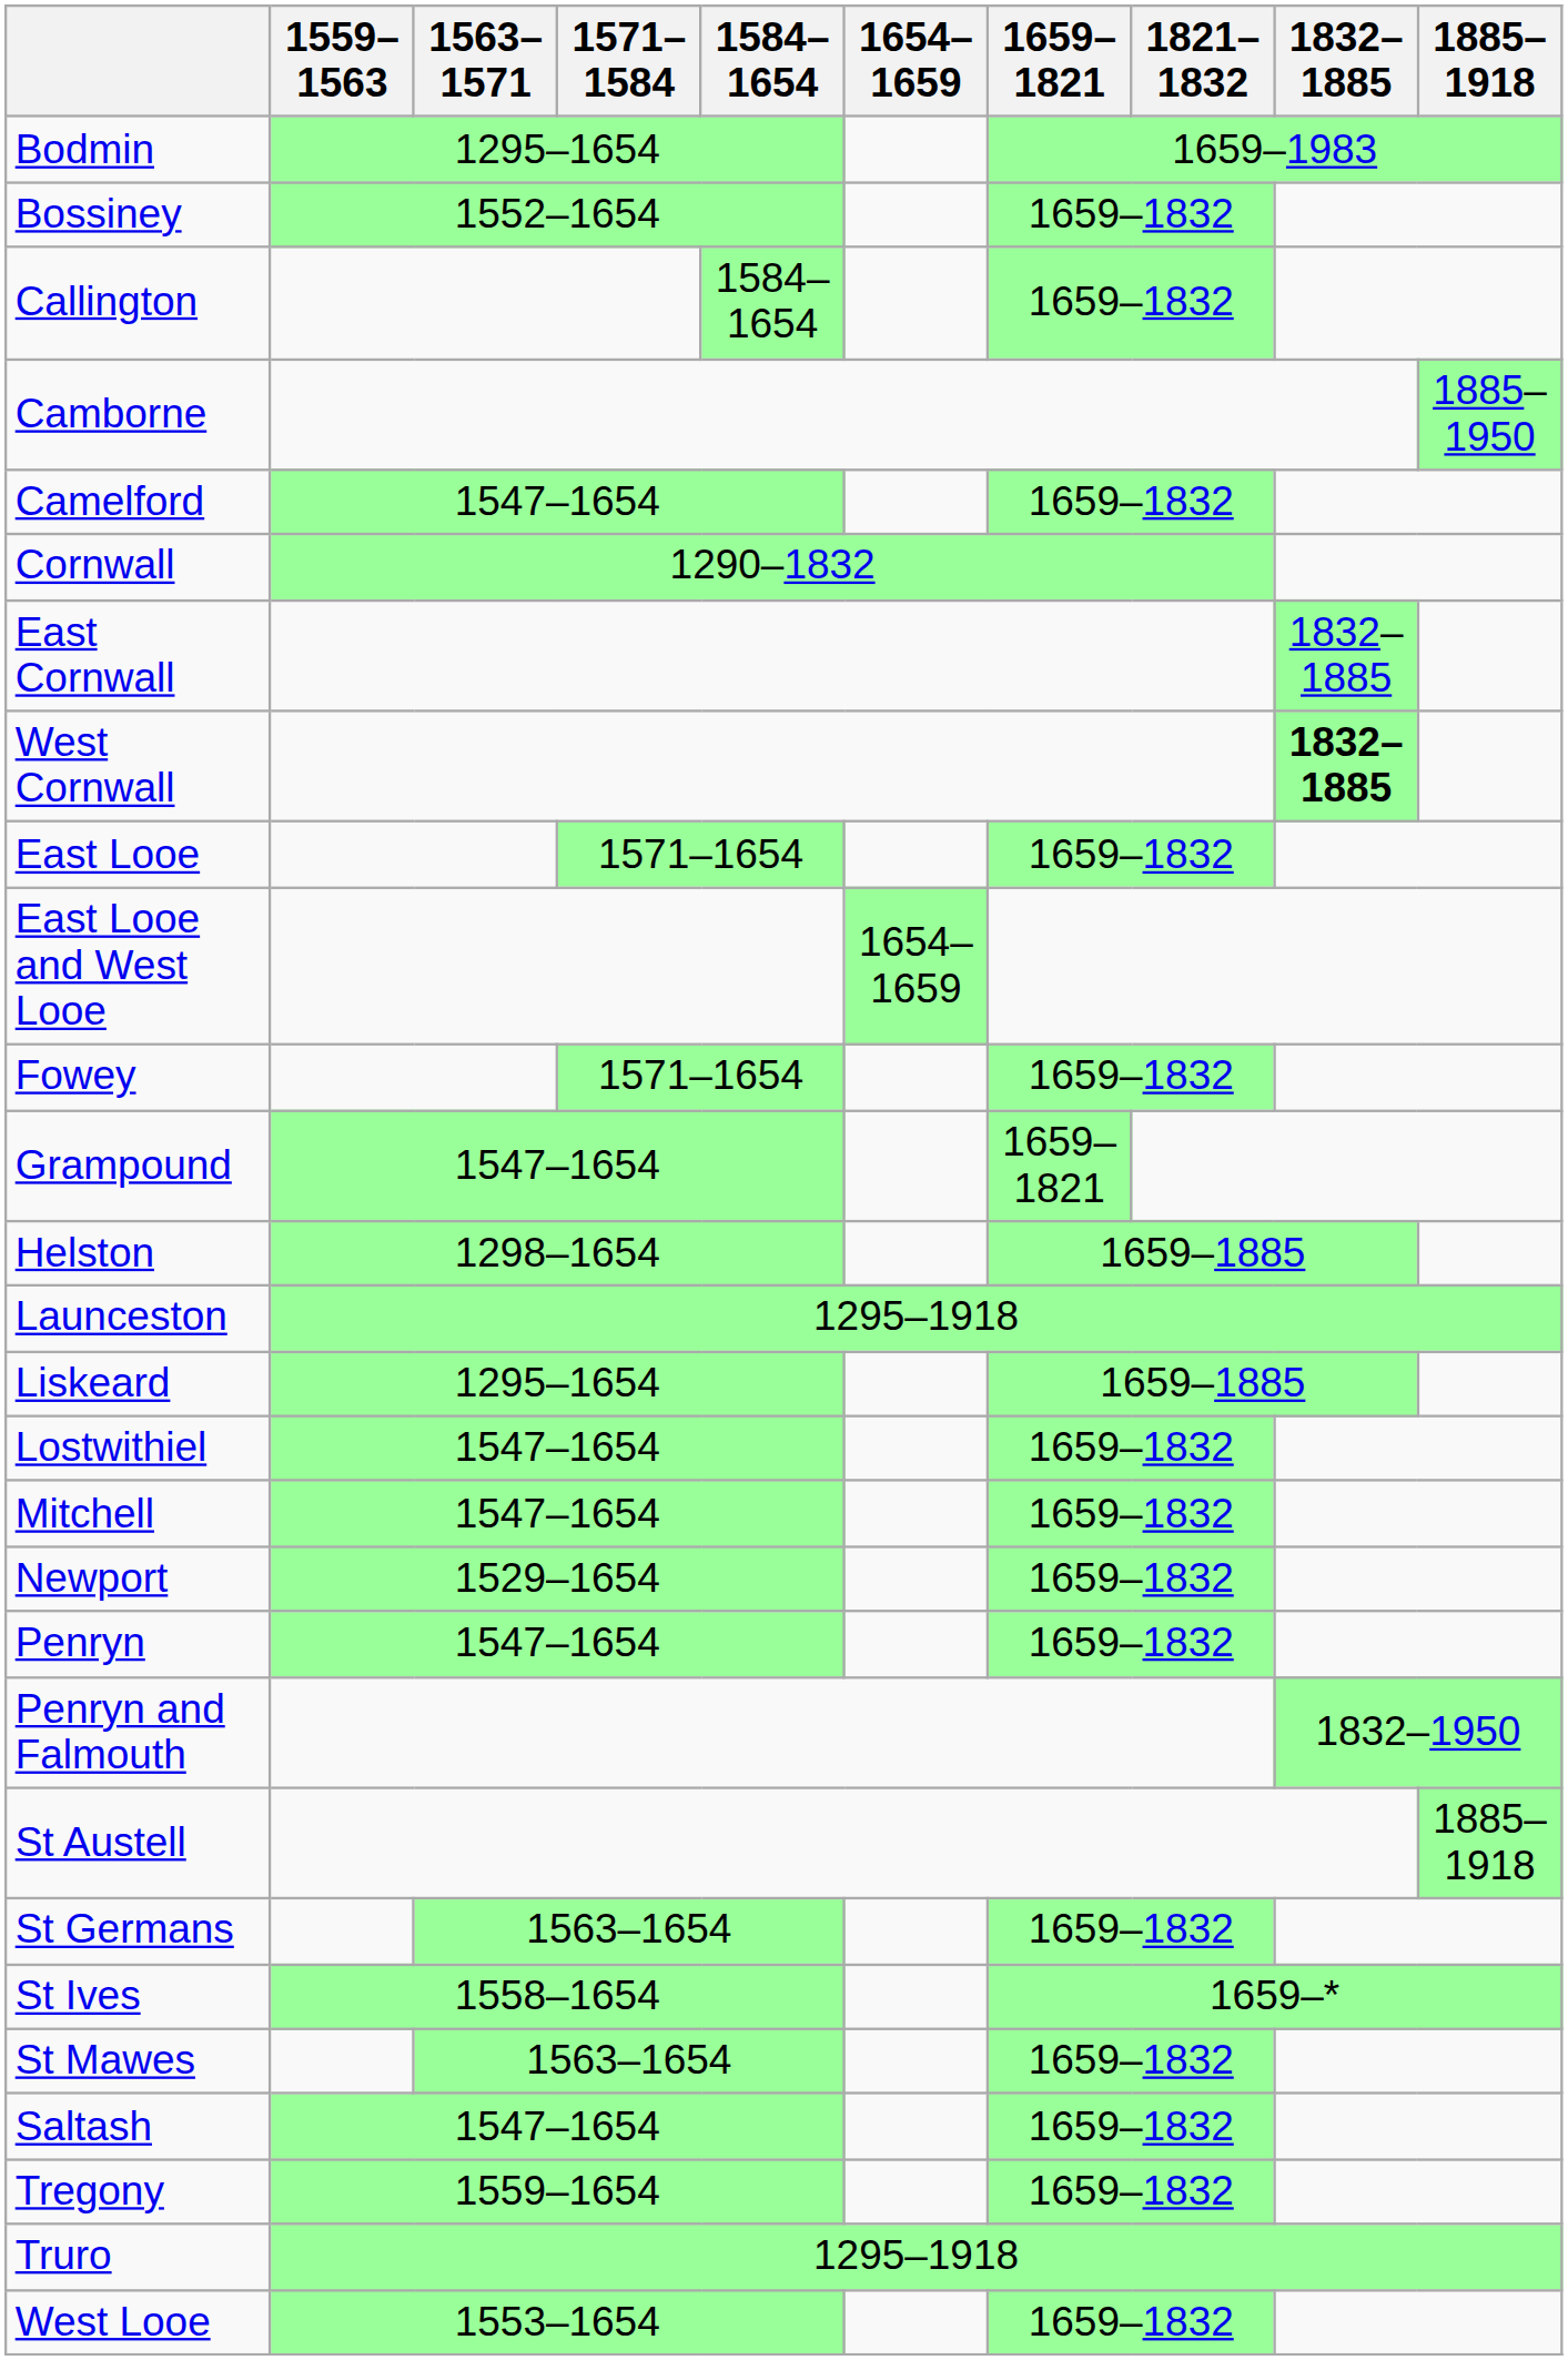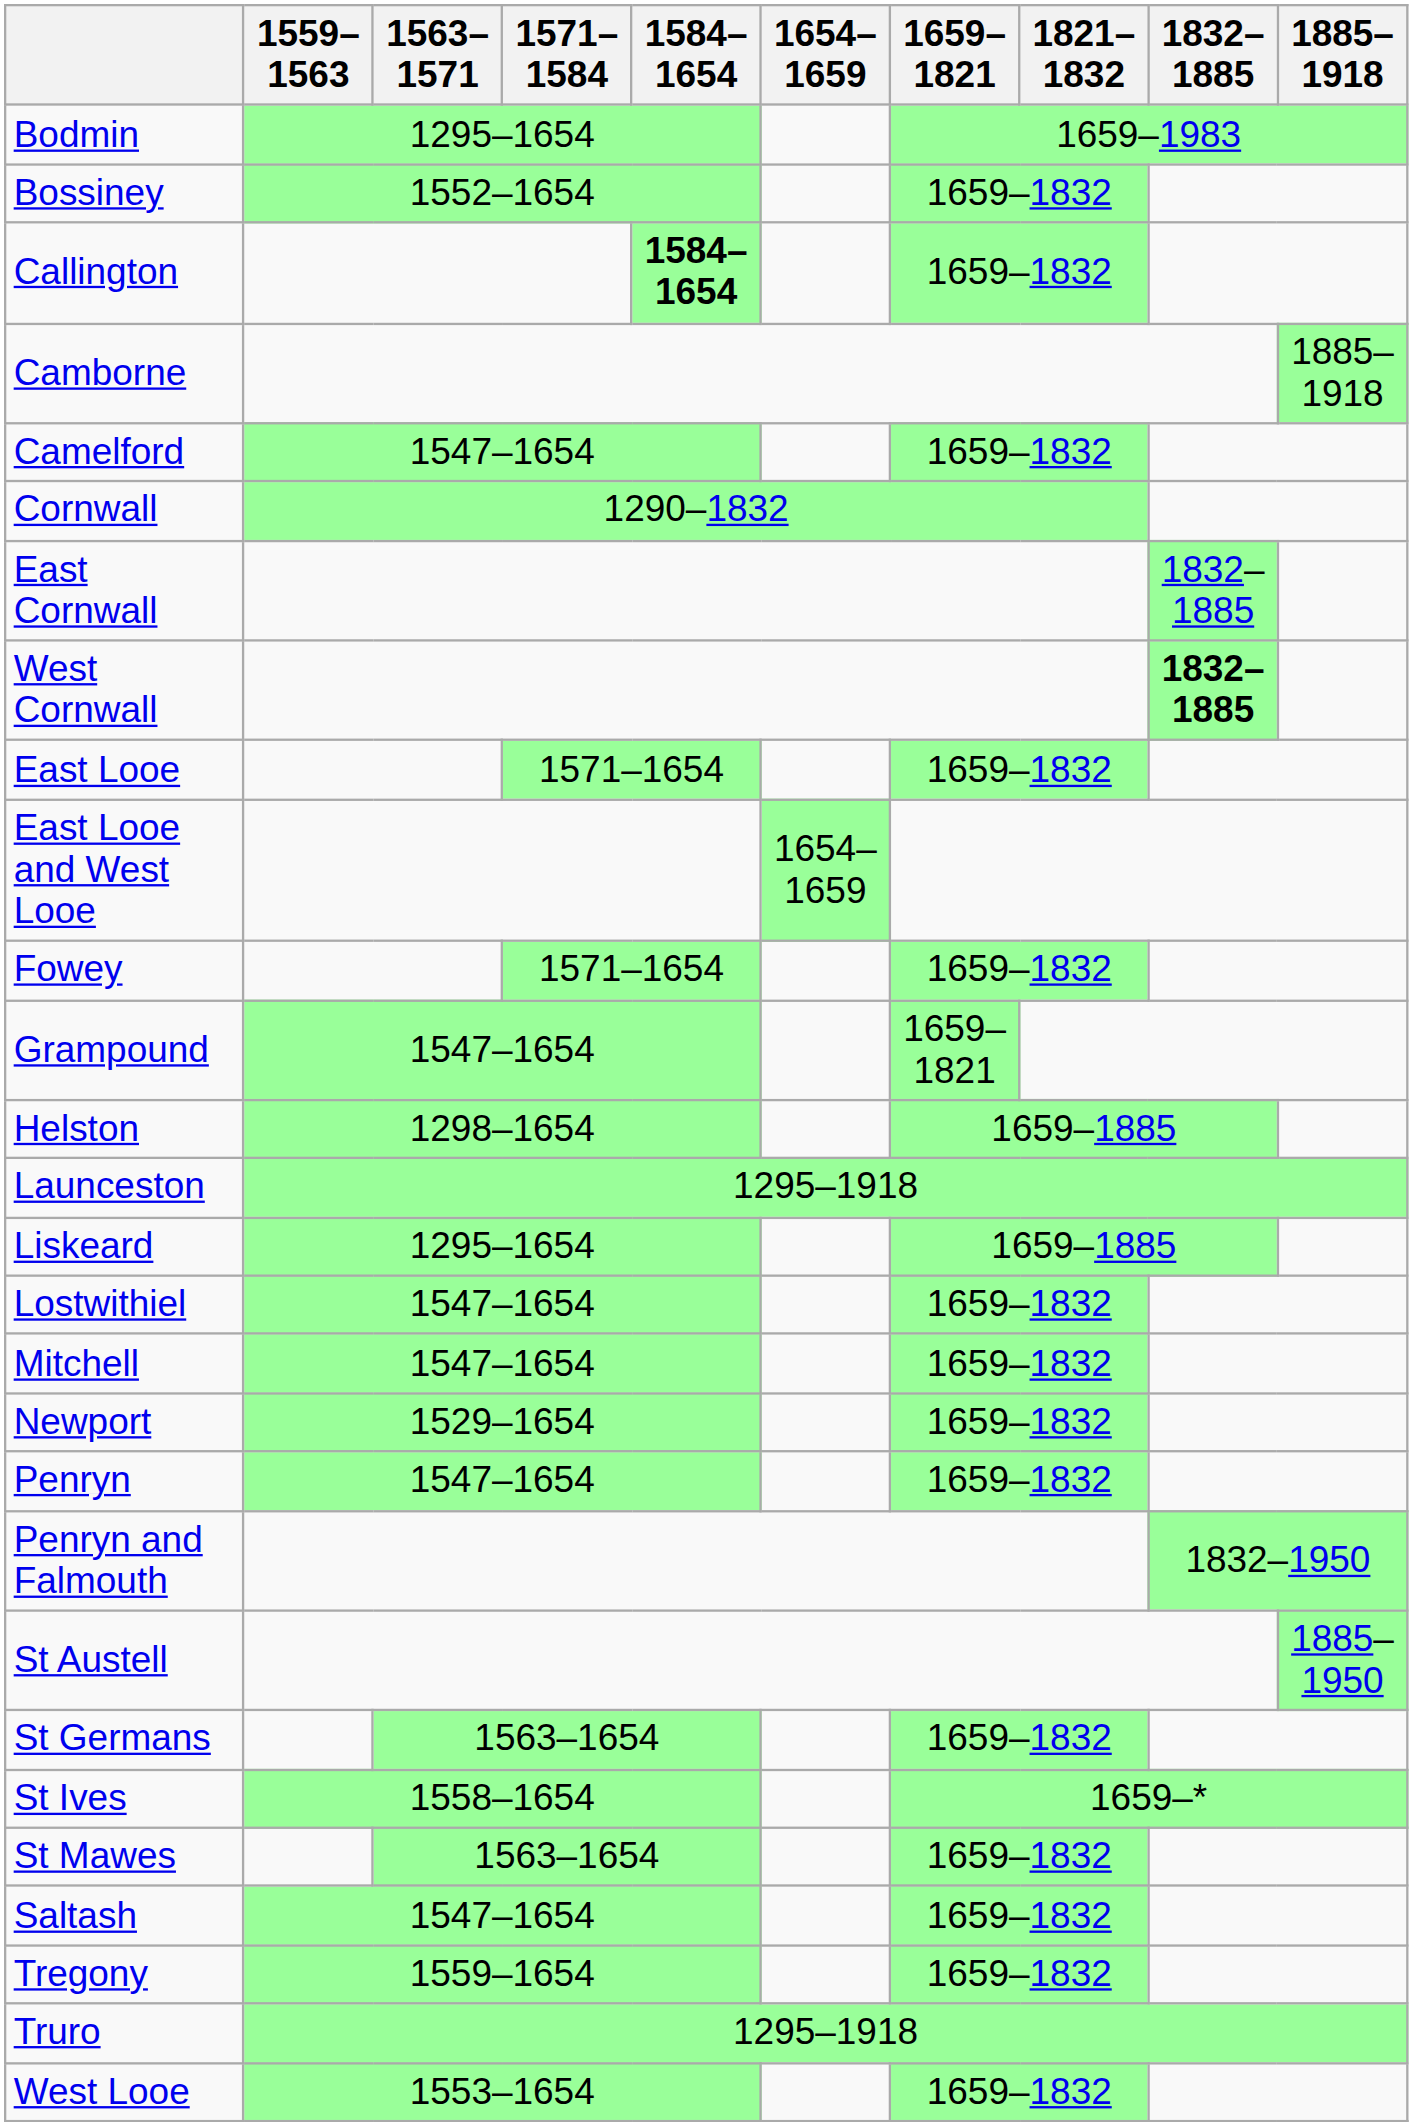Callington | 1584–1654: normal -> bold
Camborne | 1885–1918: 1885–1950 -> 1885–1918
St Austell | 1885–1918: 1885–1918 -> 1885–1950
